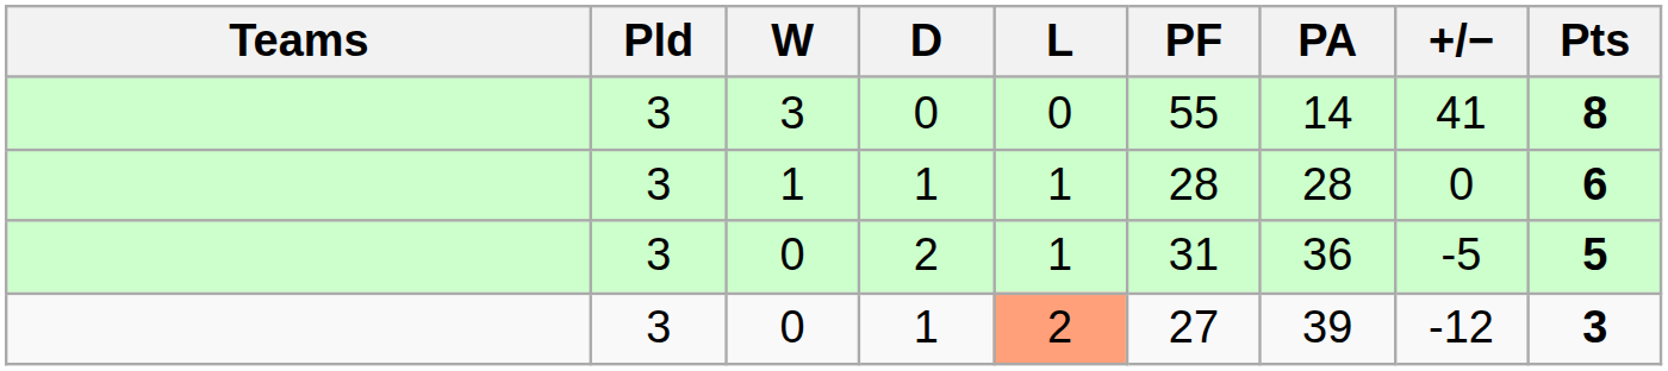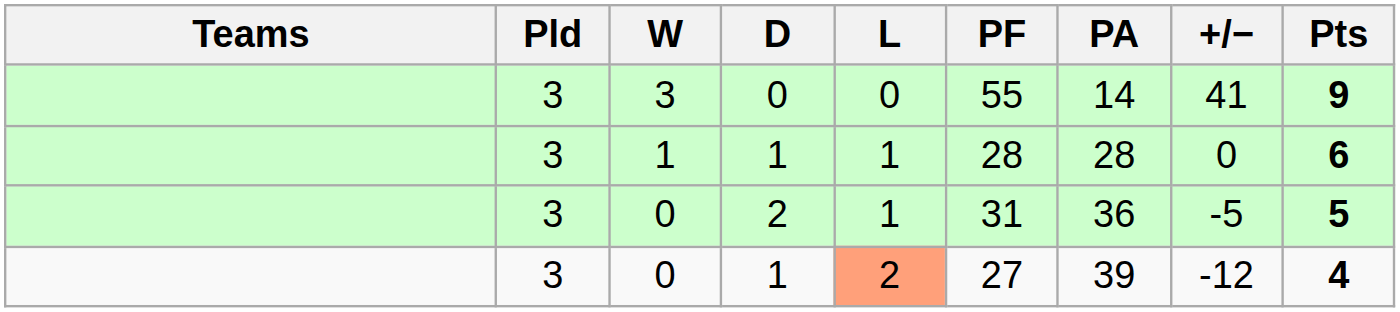row 2 | Pts: 8 -> 9
row 5 | Pts: 3 -> 4
